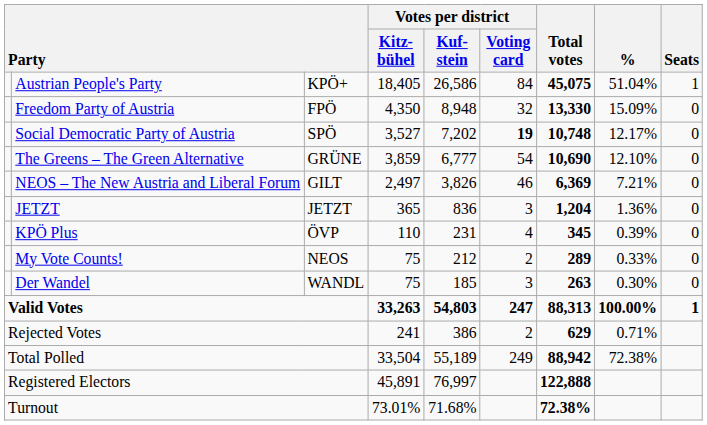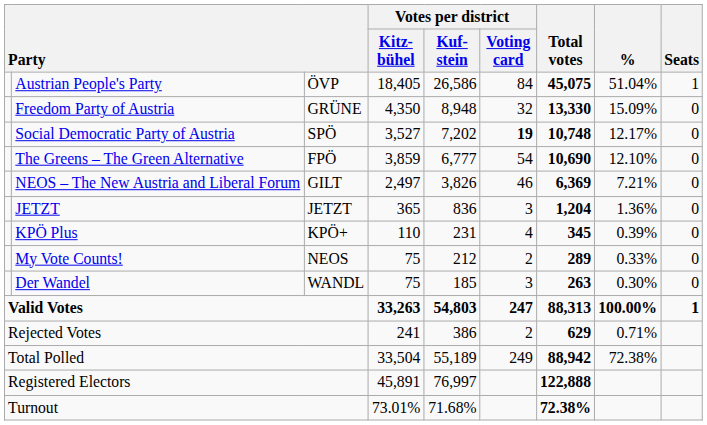Austrian People's Party | column 3: KPÖ+ -> ÖVP
Freedom Party of Austria | column 3: FPÖ -> GRÜNE
The Greens – The Green Alternative | column 3: GRÜNE -> FPÖ
KPÖ Plus | column 3: ÖVP -> KPÖ+
